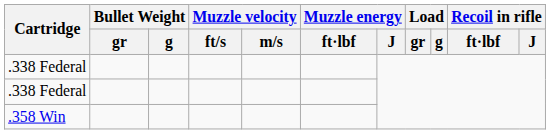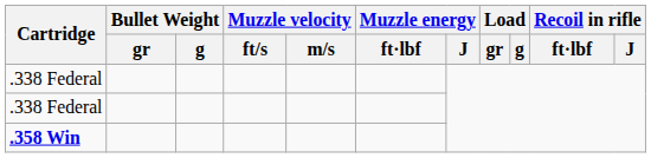.358 Win | Cartridge: normal -> bold
